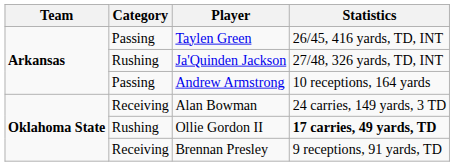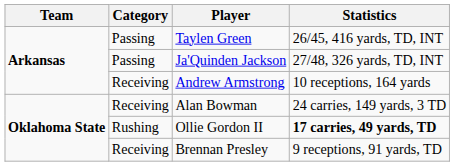Ja'Quinden Jackson | Category: Rushing -> Passing
Andrew Armstrong | Category: Passing -> Receiving
